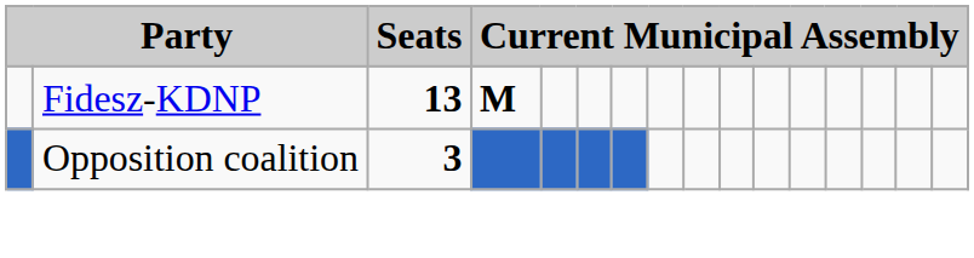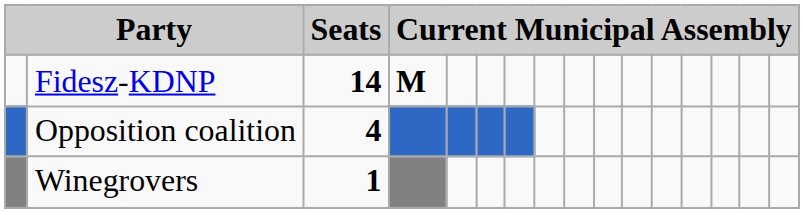Fidesz-KDNP | Seats: 13 -> 14
Opposition coalition | Seats: 3 -> 4
+ row: Winegrovers | 1
